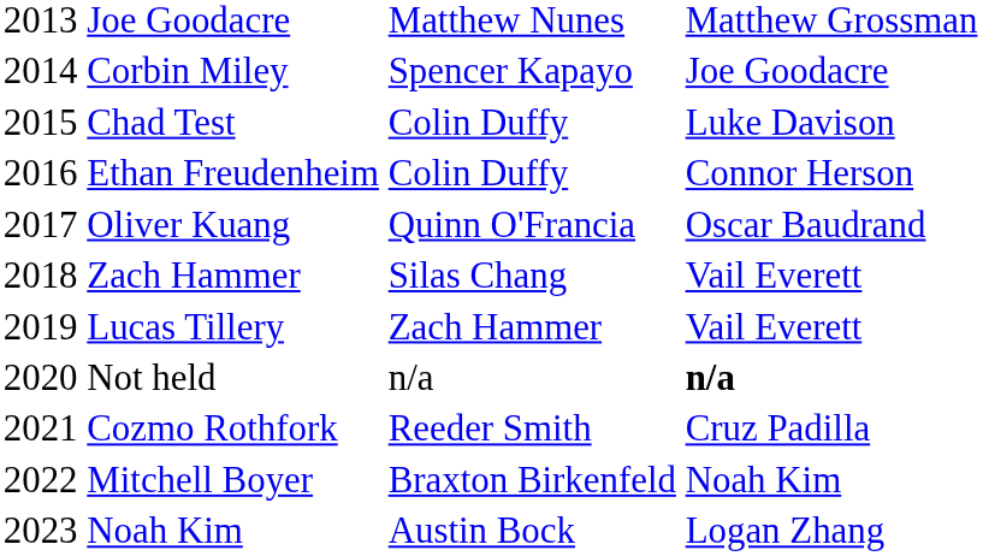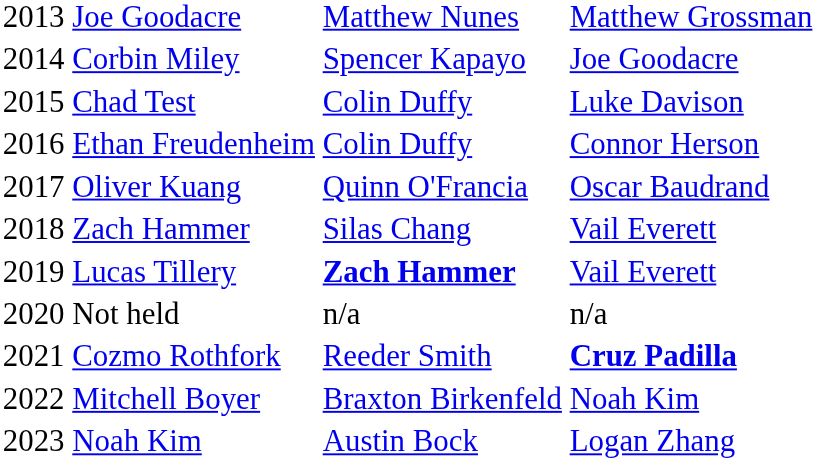Lucas Tillery | column 3: normal -> bold
Not held | column 4: bold -> normal
Cozmo Rothfork | column 4: normal -> bold
